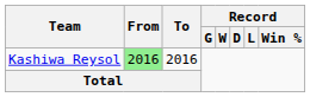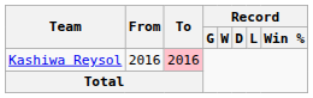Kashiwa Reysol | From: lightgreen background -> no background
Kashiwa Reysol | To: no background -> pink background
